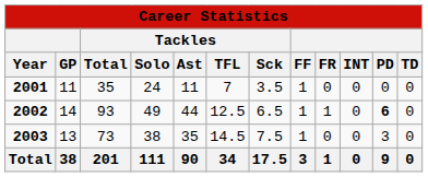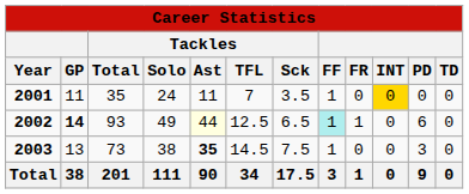2001 | column 10: no background -> gold background
2002 | column 2: normal -> bold
2002 | column 5: no background -> lightyellow background
2002 | column 8: no background -> paleturquoise background
2002 | column 11: bold -> normal
2003 | column 5: normal -> bold
